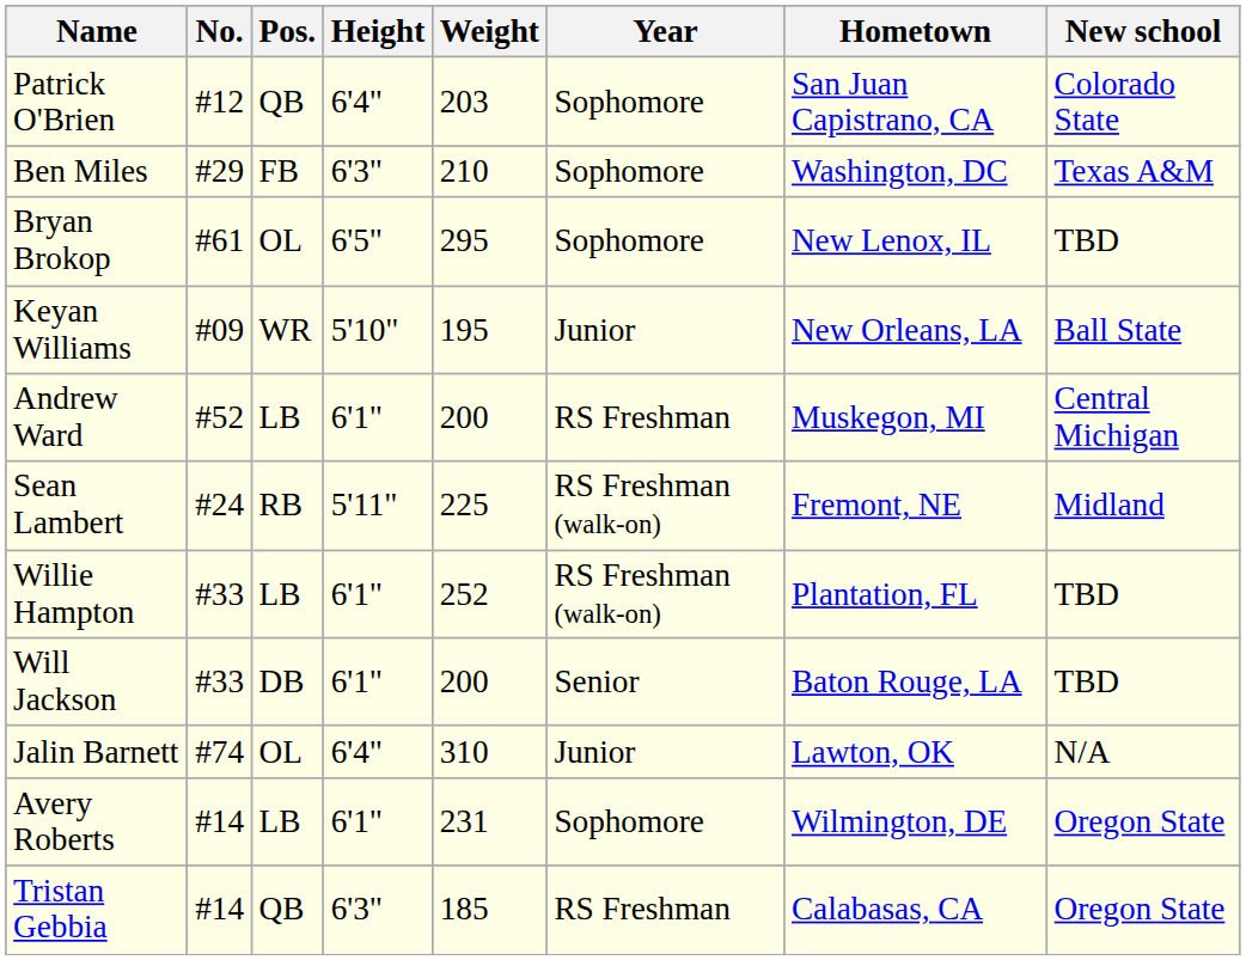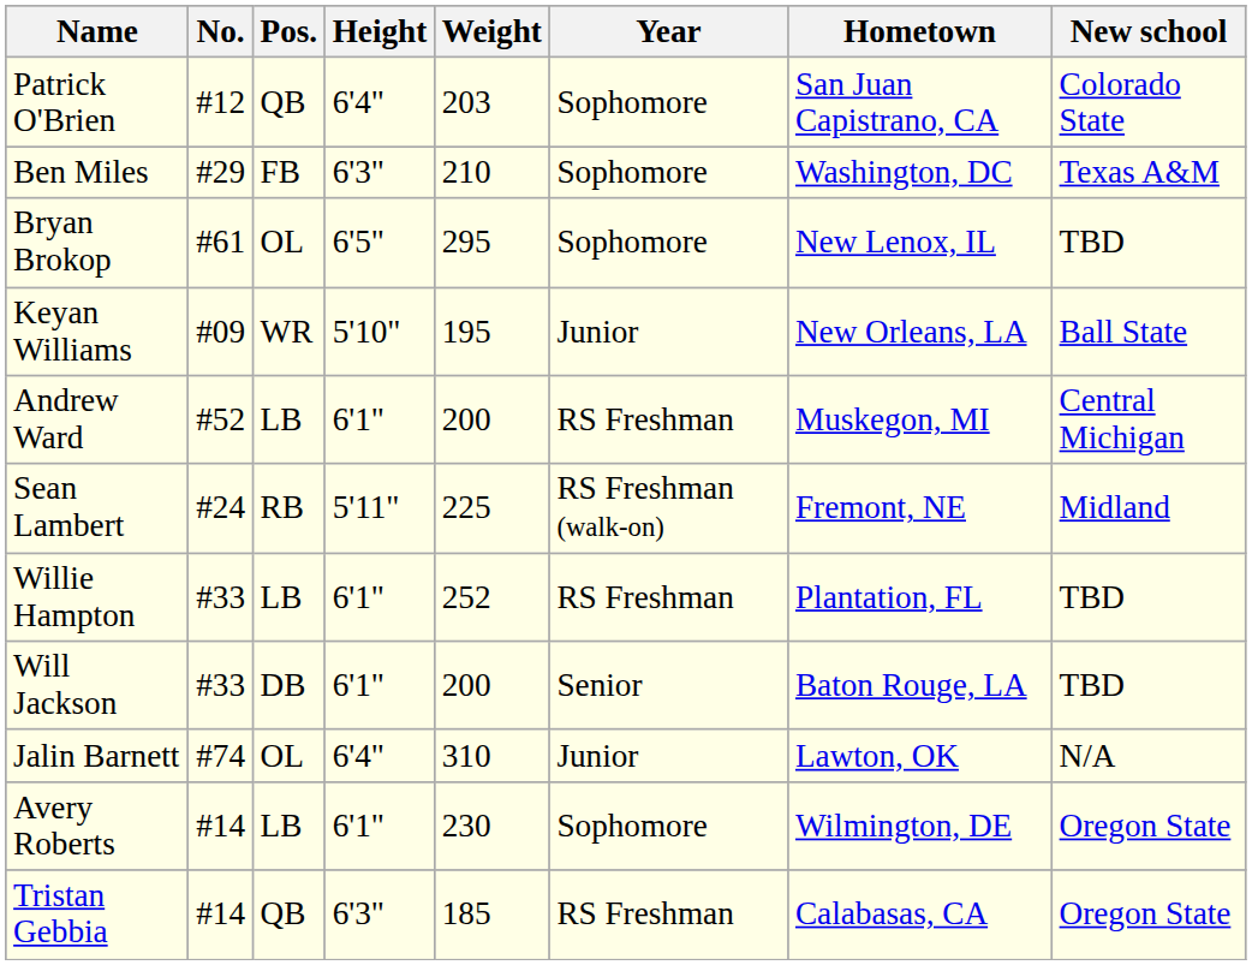Willie Hampton | Year: RS Freshman (walk-on) -> RS Freshman
Avery Roberts | Weight: 231 -> 230
